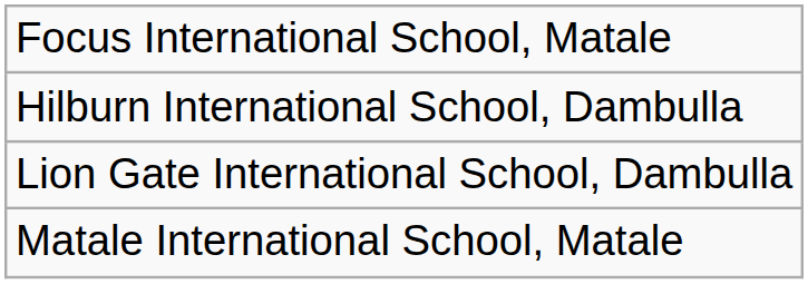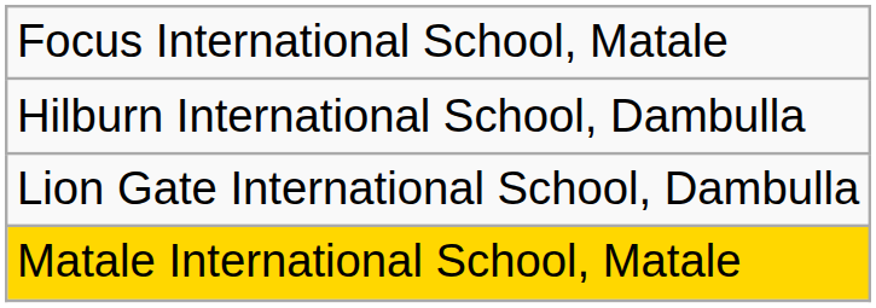row 4 | column 1: no background -> gold background
